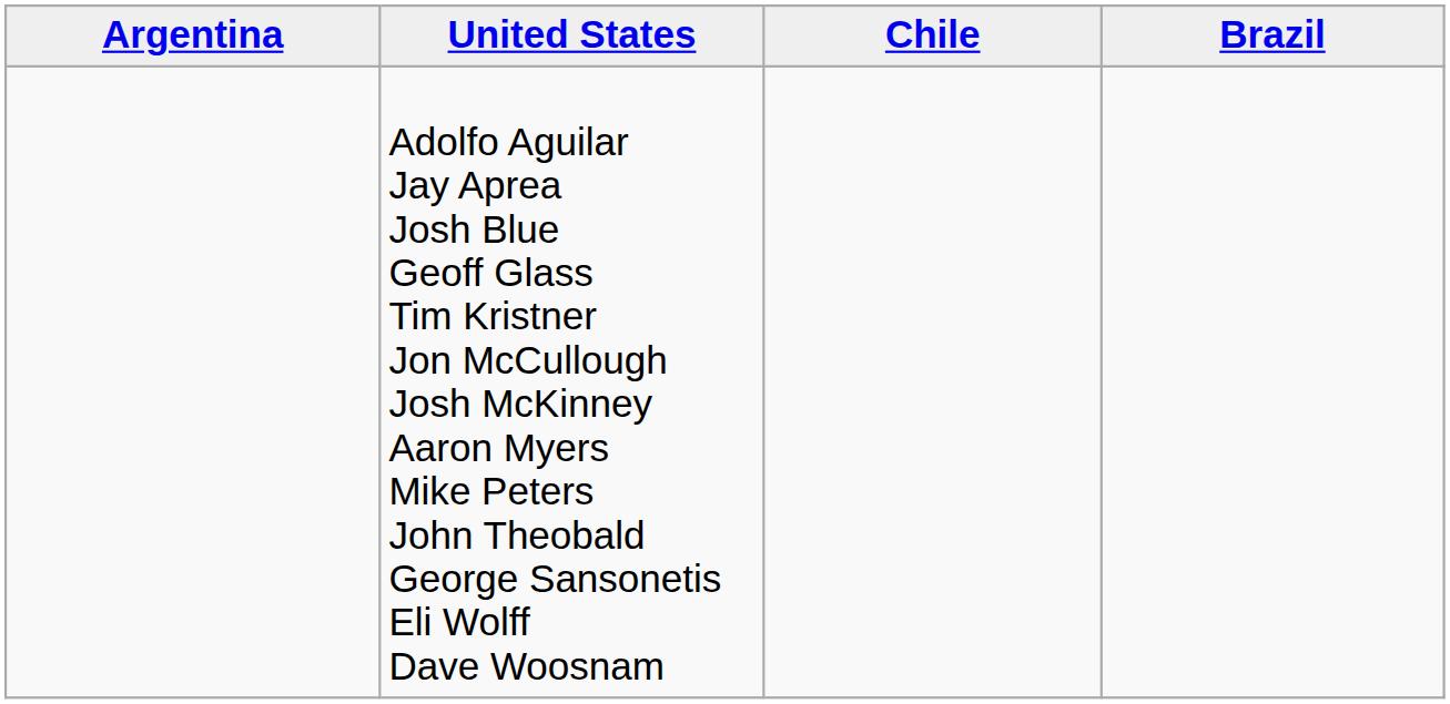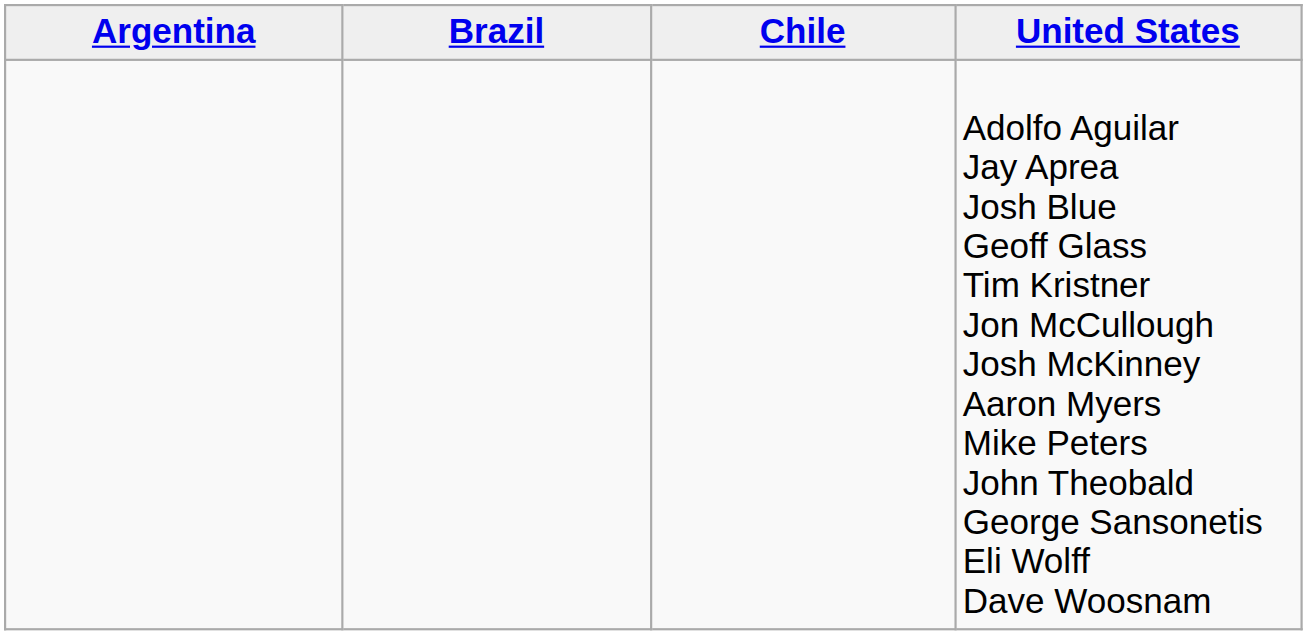columns swapped: Brazil <-> United States
